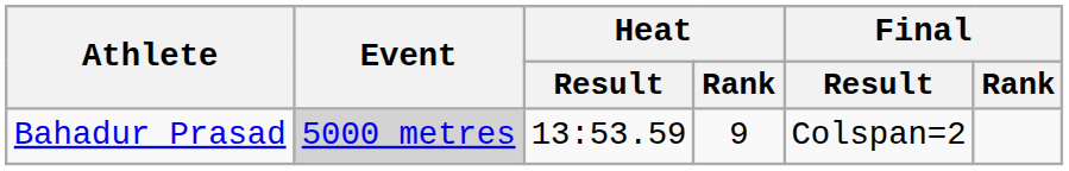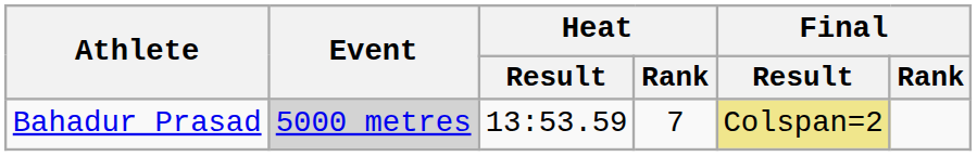Bahadur Prasad | Heat / Rank: 9 -> 7
Bahadur Prasad | Final / Result: no background -> khaki background
